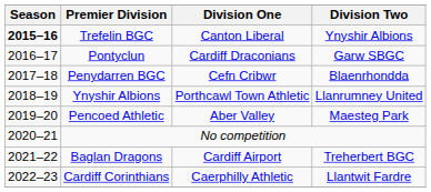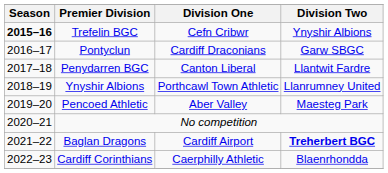Trefelin BGC | Division One: Canton Liberal -> Cefn Cribwr
Penydarren BGC | Division One: Cefn Cribwr -> Canton Liberal
Penydarren BGC | Division Two: Blaenrhondda -> Llantwit Fardre
Baglan Dragons | Division Two: normal -> bold
Cardiff Corinthians | Division Two: Llantwit Fardre -> Blaenrhondda
